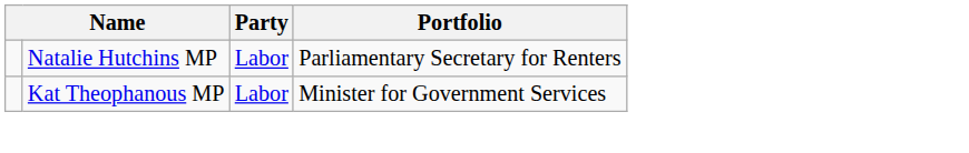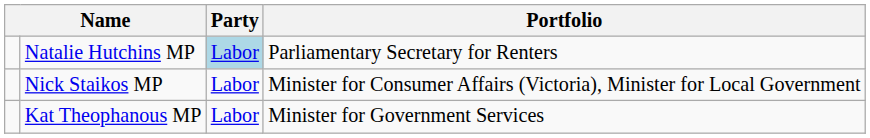Natalie Hutchins MP | Party: no background -> lightblue background
+ row: Nick Staikos MP | Labor | Minister for Consumer Affairs (Victoria), Minister for Local Government
